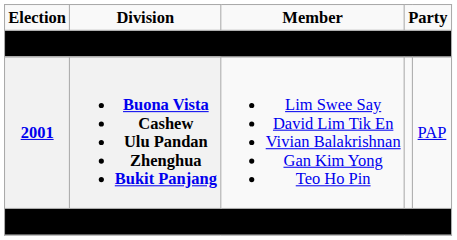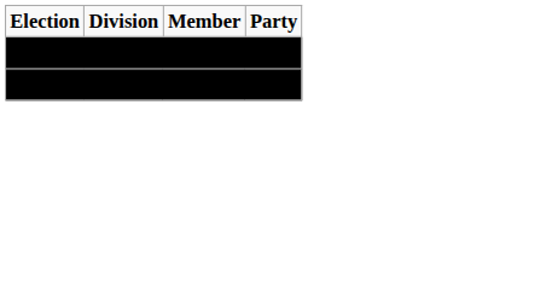- row: 2001 | Buona Vista Cashew Ulu Pandan Zhenghua Bukit Panjang | Lim Swee Say David Lim Tik En Vivian Balakrishnan Gan Kim Yong Teo Ho Pin | PAP
